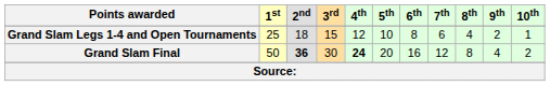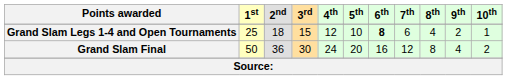Grand Slam Legs 1-4 and Open Tournaments | 6th: normal -> bold
Grand Slam Final | 2nd: bold -> normal
Grand Slam Final | 4th: bold -> normal
